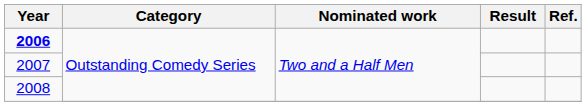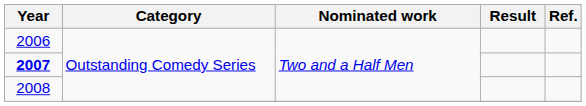2006 | Year: bold -> normal
2007 | Year: normal -> bold
